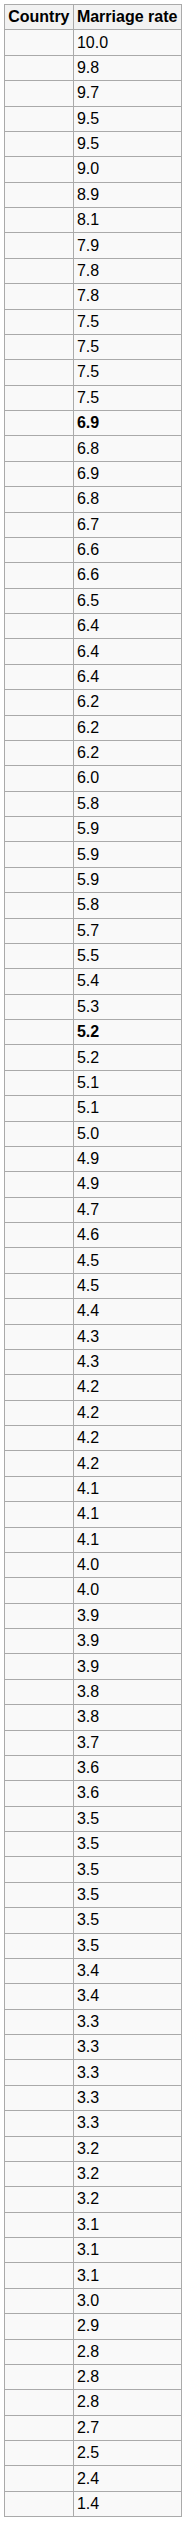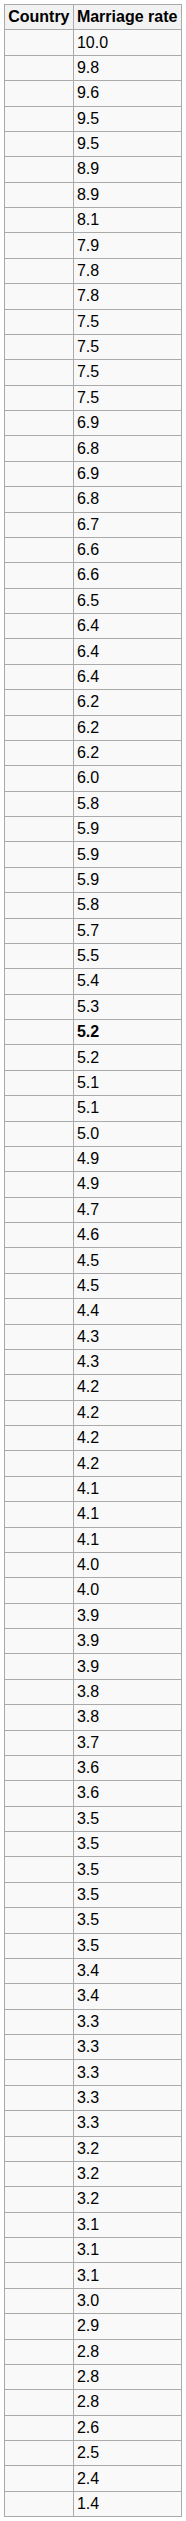row 4 | Marriage rate: 9.7 -> 9.6
row 7 | Marriage rate: 9.0 -> 8.9
row 17 | Marriage rate: bold -> normal
row 96 | Marriage rate: 2.7 -> 2.6
